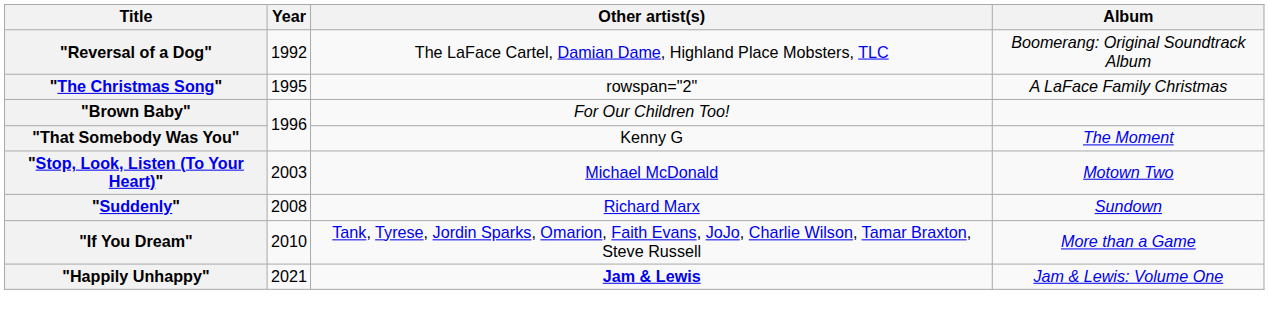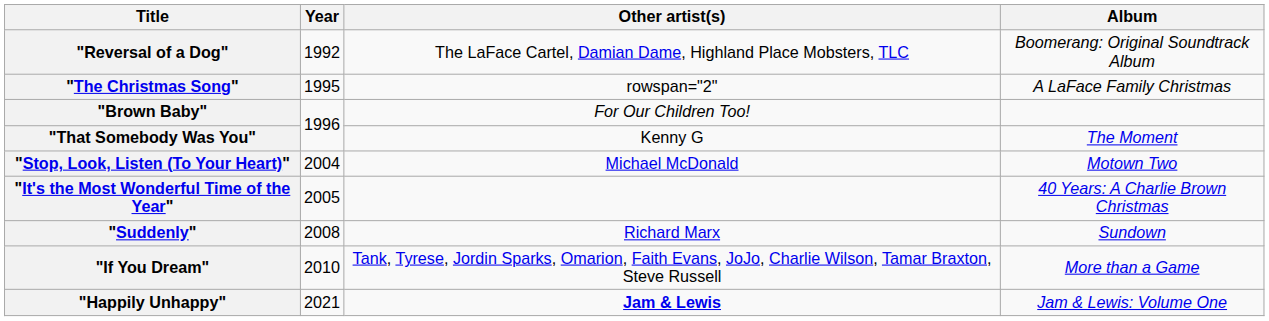"Stop, Look, Listen (To Your Heart)" | Year: 2003 -> 2004
+ row: "It's the Most Wonderful Time of the Year" | 2005 | 40 Years: A Charlie Brown Christmas
